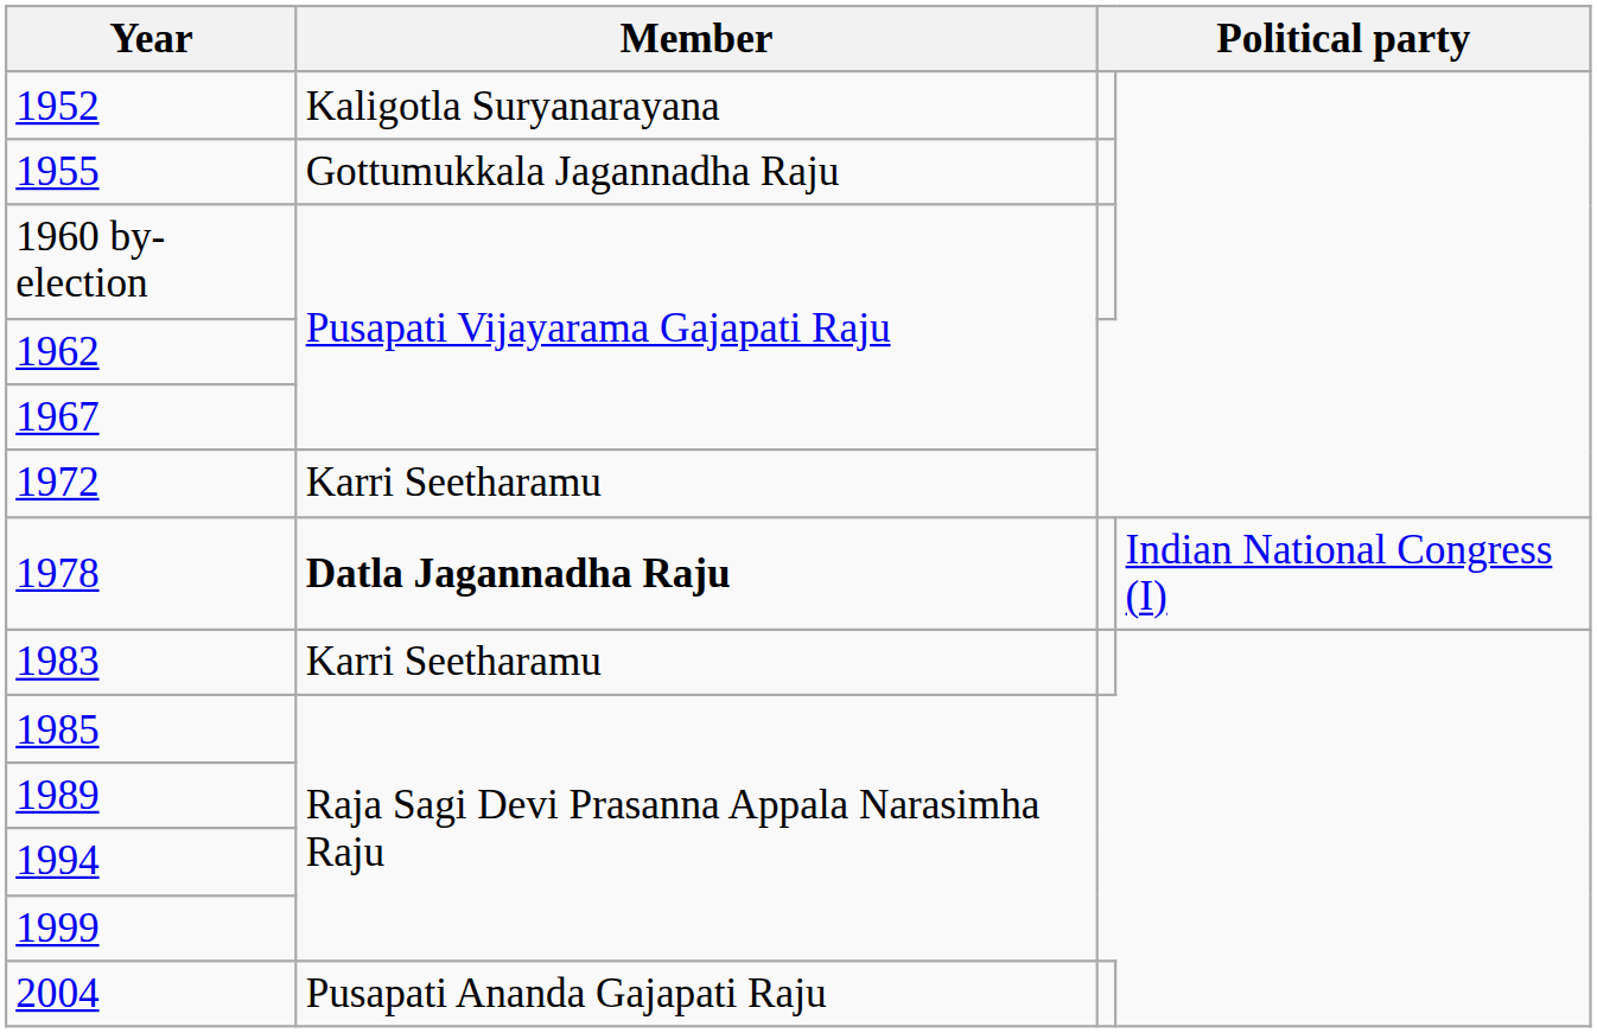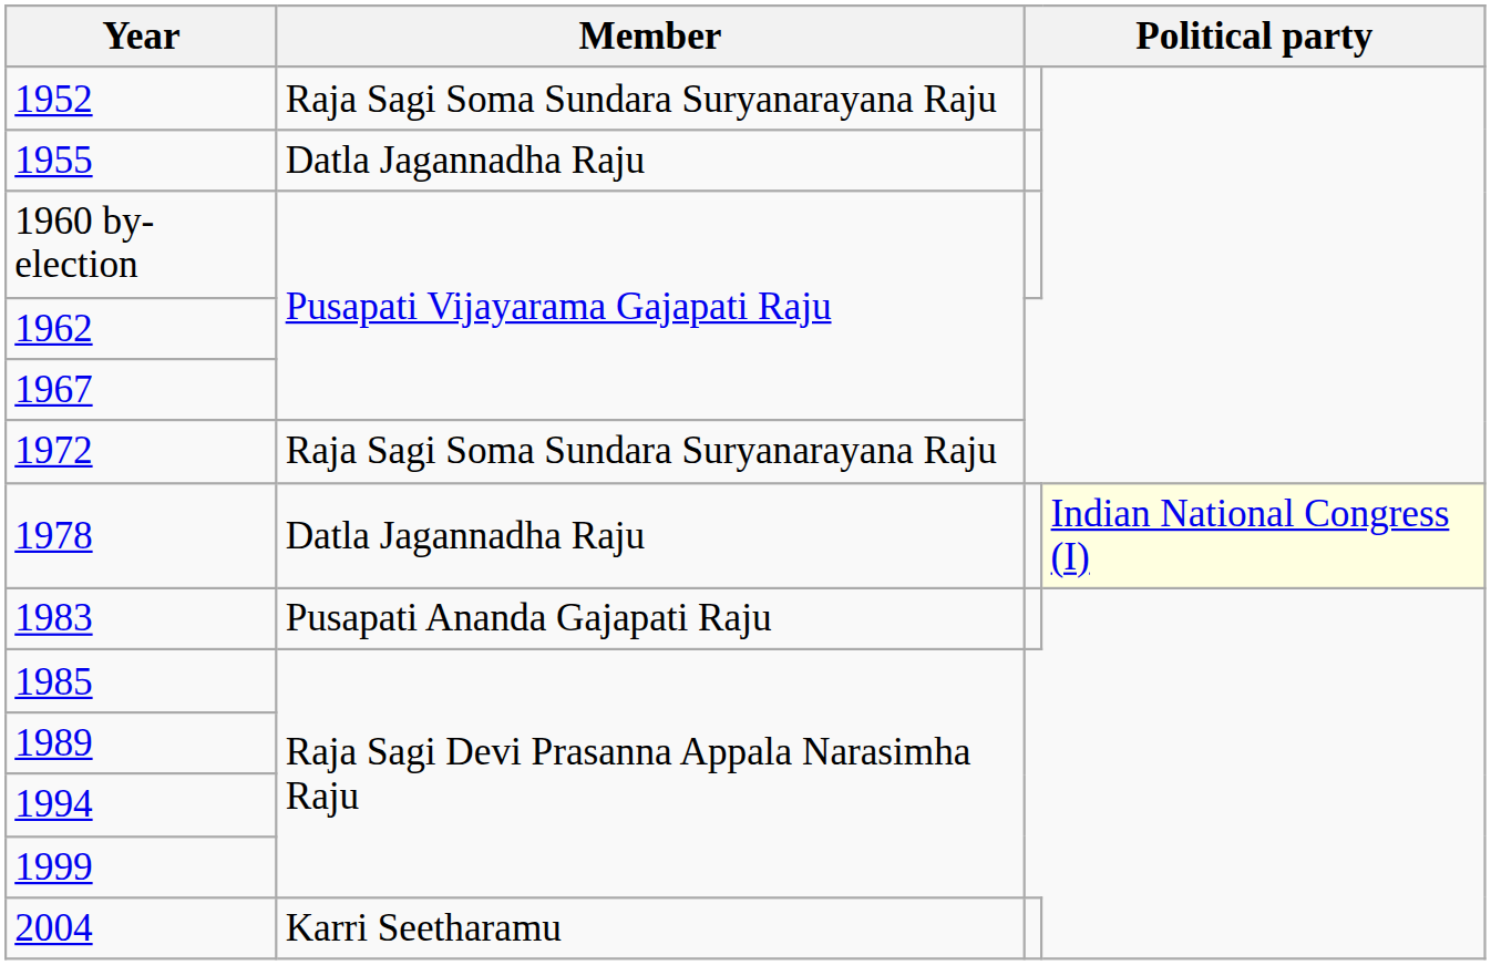1952 | Member: Kaligotla Suryanarayana -> Raja Sagi Soma Sundara Suryanarayana Raju
1955 | Member: Gottumukkala Jagannadha Raju -> Datla Jagannadha Raju
1972 | Member: Karri Seetharamu -> Raja Sagi Soma Sundara Suryanarayana Raju
1978 | Member: bold -> normal
1978 | column 4: no background -> lightyellow background
1983 | Member: Karri Seetharamu -> Pusapati Ananda Gajapati Raju
2004 | Member: Pusapati Ananda Gajapati Raju -> Karri Seetharamu
